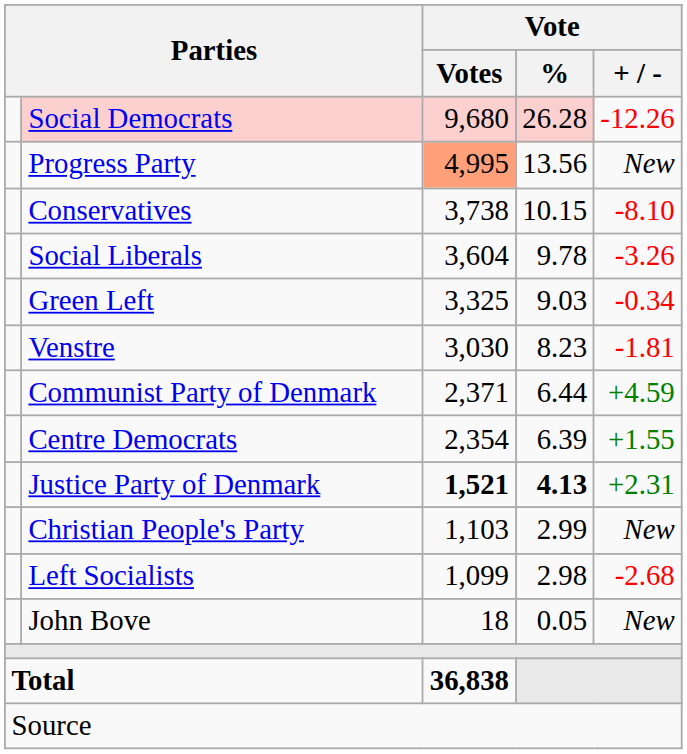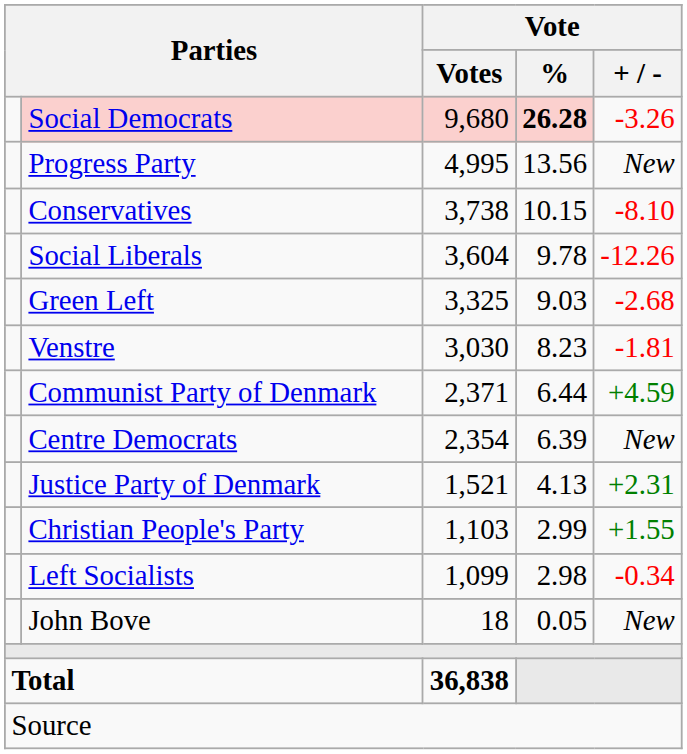Social Democrats | Vote / %: normal -> bold
Social Democrats | Vote / + / -: -12.26 -> -3.26
Progress Party | Vote / Votes: lightsalmon background -> no background
Social Liberals | Vote / + / -: -3.26 -> -12.26
Green Left | Vote / + / -: -0.34 -> -2.68
Centre Democrats | Vote / + / -: +1.55 -> New
Justice Party of Denmark | Vote / Votes: bold -> normal
Justice Party of Denmark | Vote / %: bold -> normal
Christian People's Party | Vote / + / -: New -> +1.55
Left Socialists | Vote / + / -: -2.68 -> -0.34
